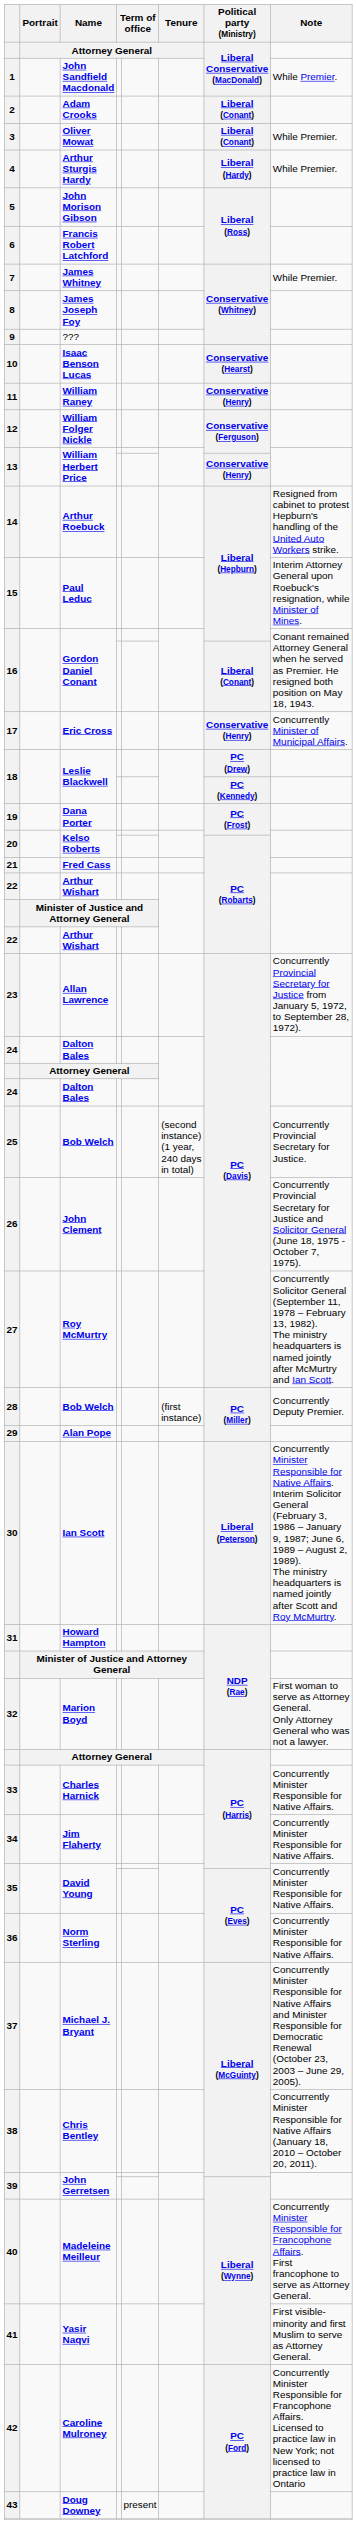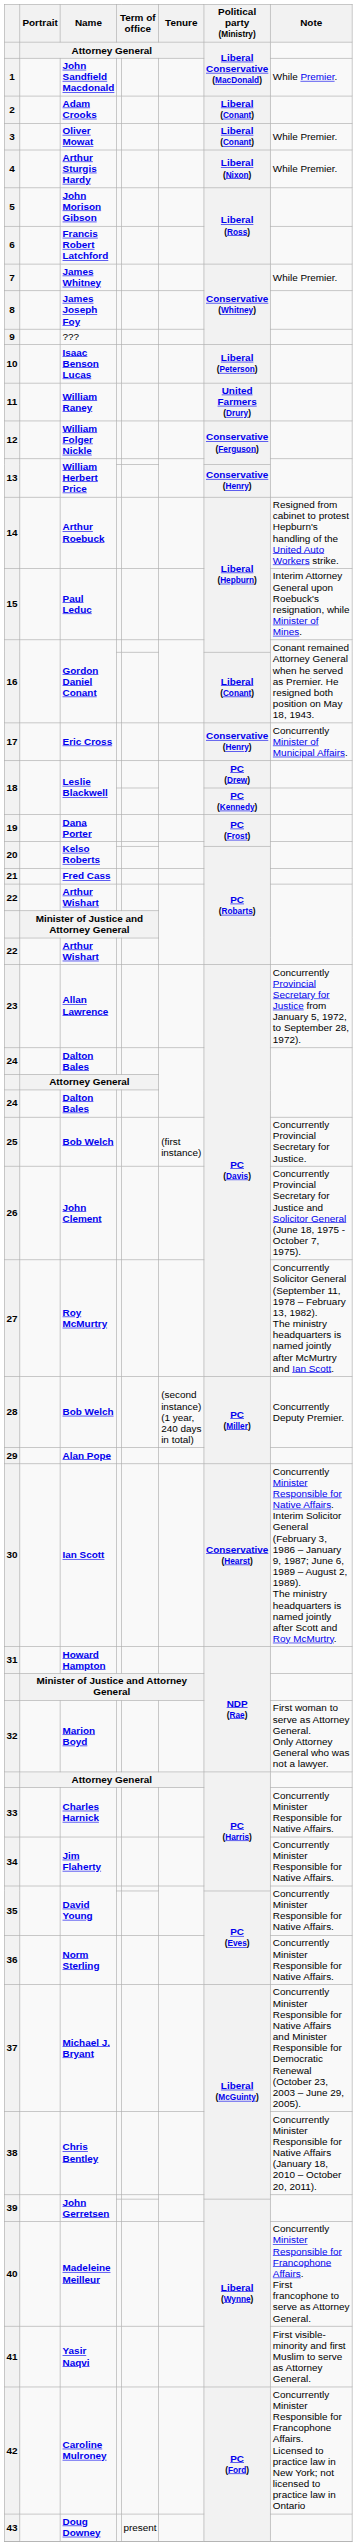4 | Political party (Ministry): Liberal (Hardy) -> Liberal (Nixon)
10 | Political party (Ministry): Conservative (Hearst) -> Liberal (Peterson)
11 | Political party (Ministry): Conservative (Henry) -> United Farmers (Drury)
25 | Tenure: (second instance) (1 year, 240 days in total) -> (first instance)
28 | Tenure: (first instance) -> (second instance) (1 year, 240 days in total)
30 | Political party (Ministry): Liberal (Peterson) -> Conservative (Hearst)
